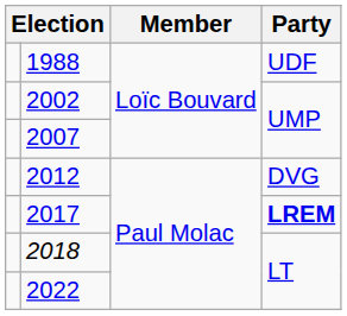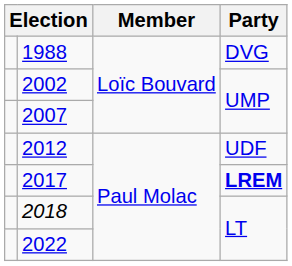1988 | Party: UDF -> DVG
2012 | Party: DVG -> UDF
